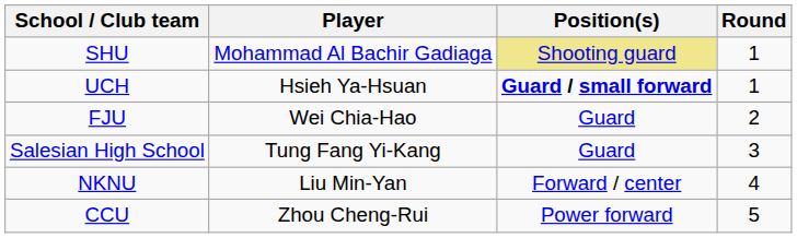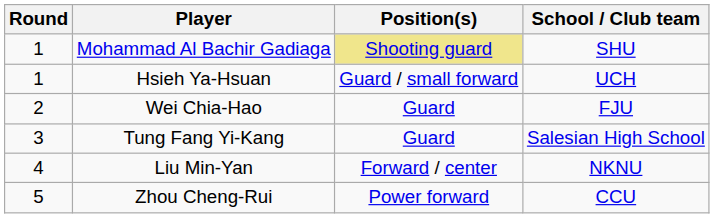columns swapped: Round <-> School / Club team
Hsieh Ya-Hsuan | Position(s): bold -> normal
